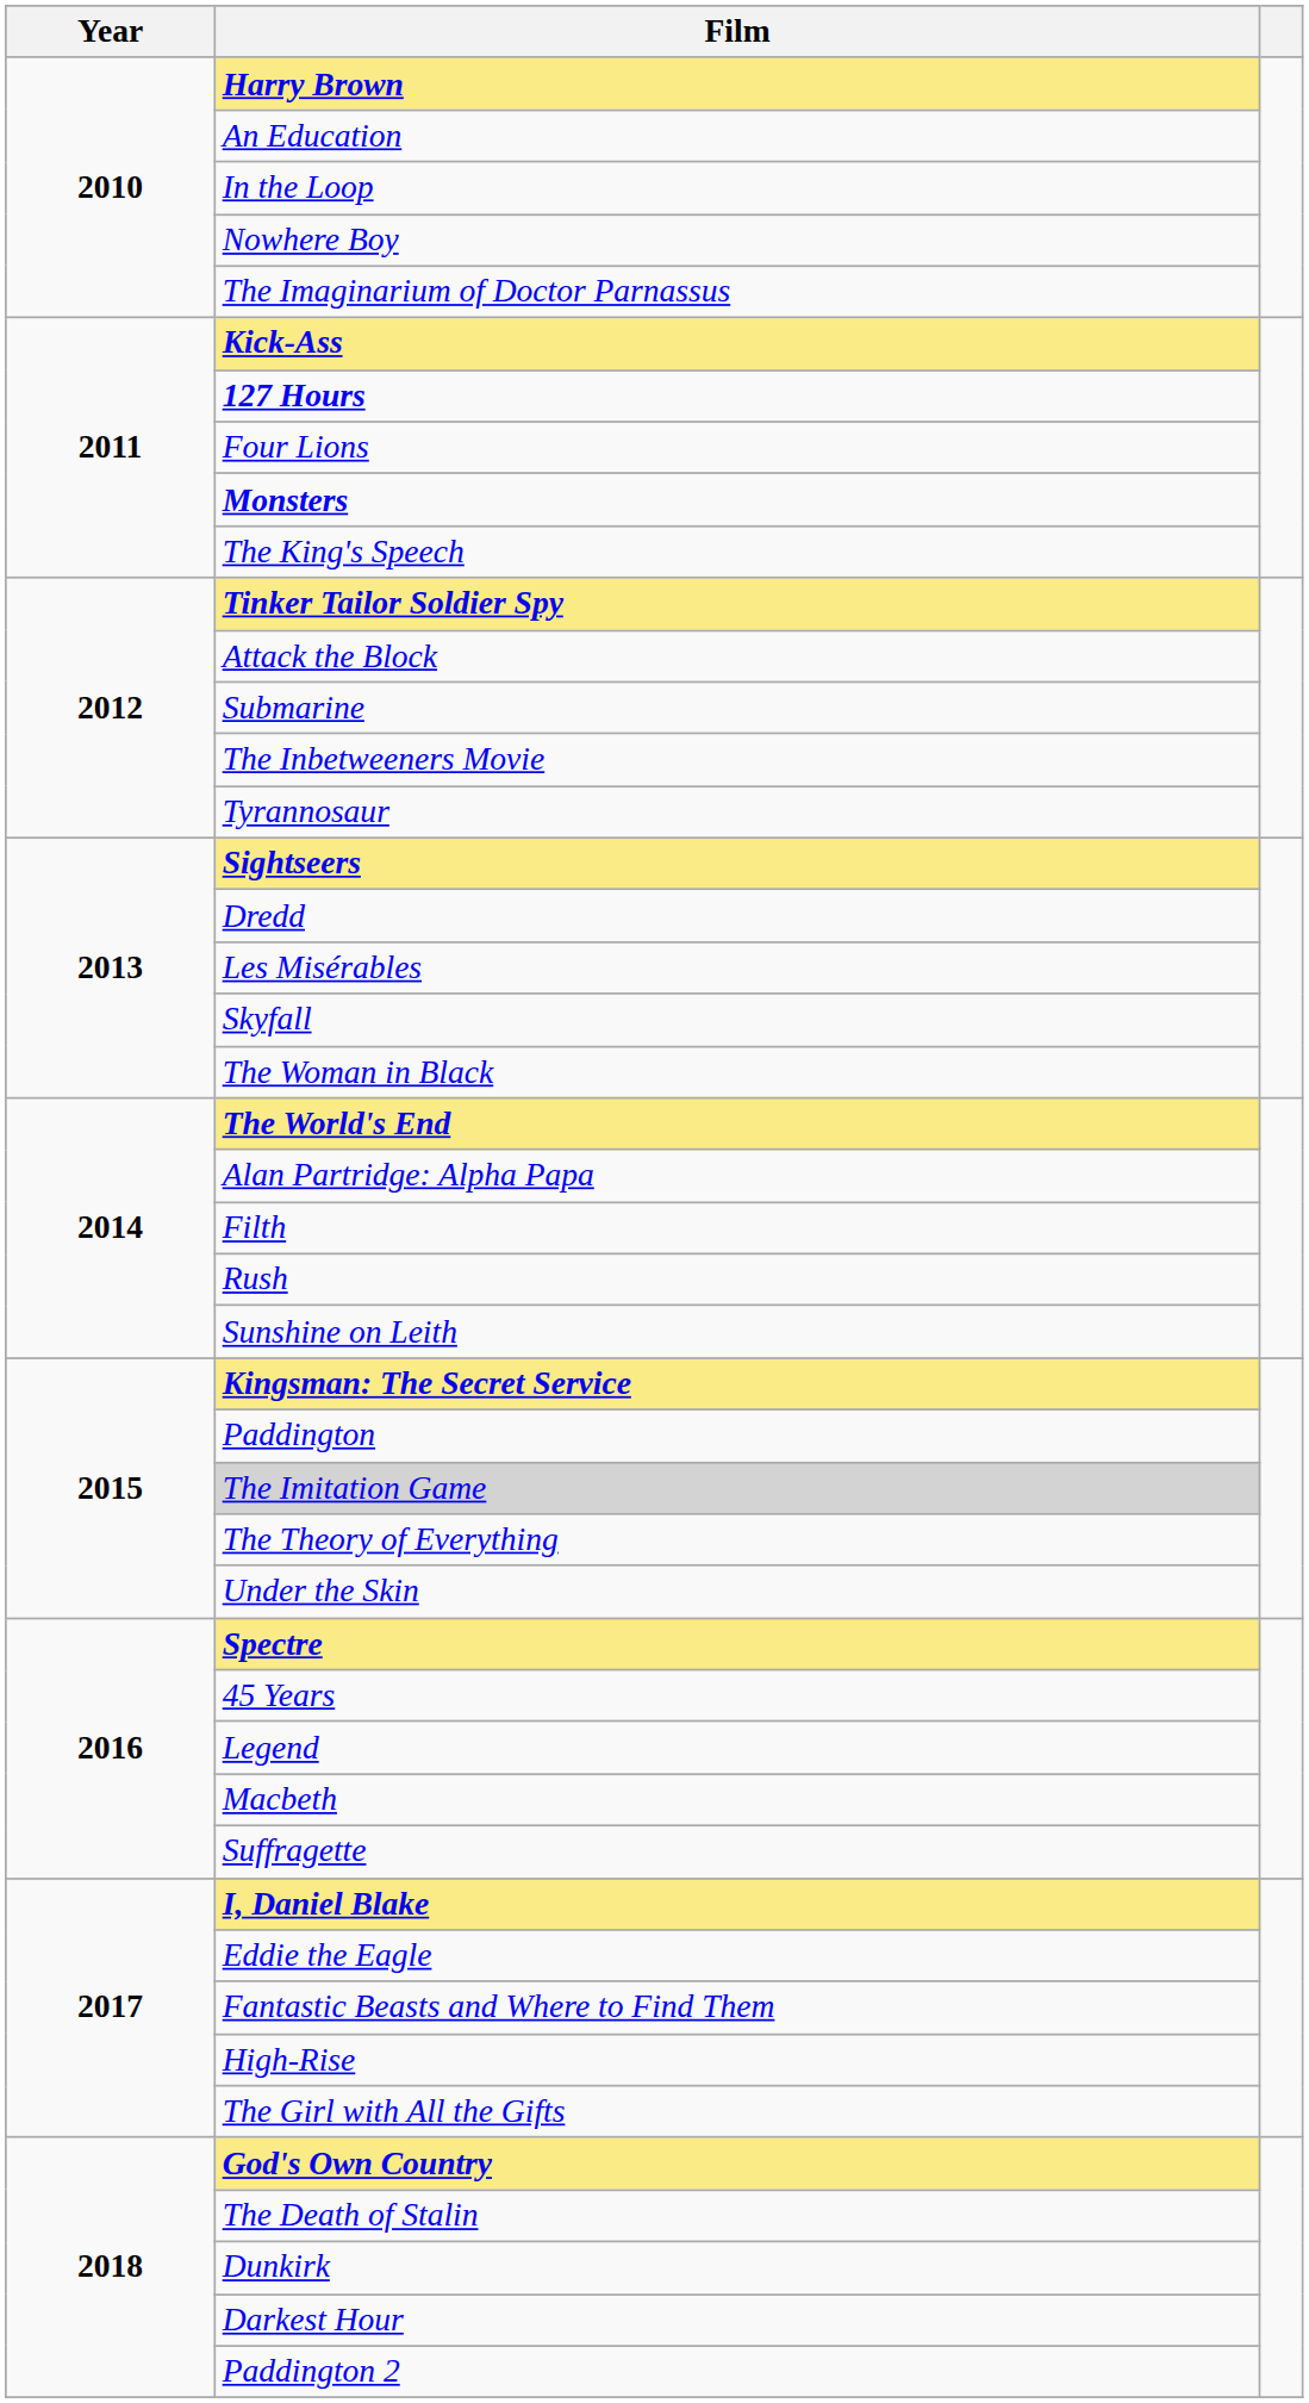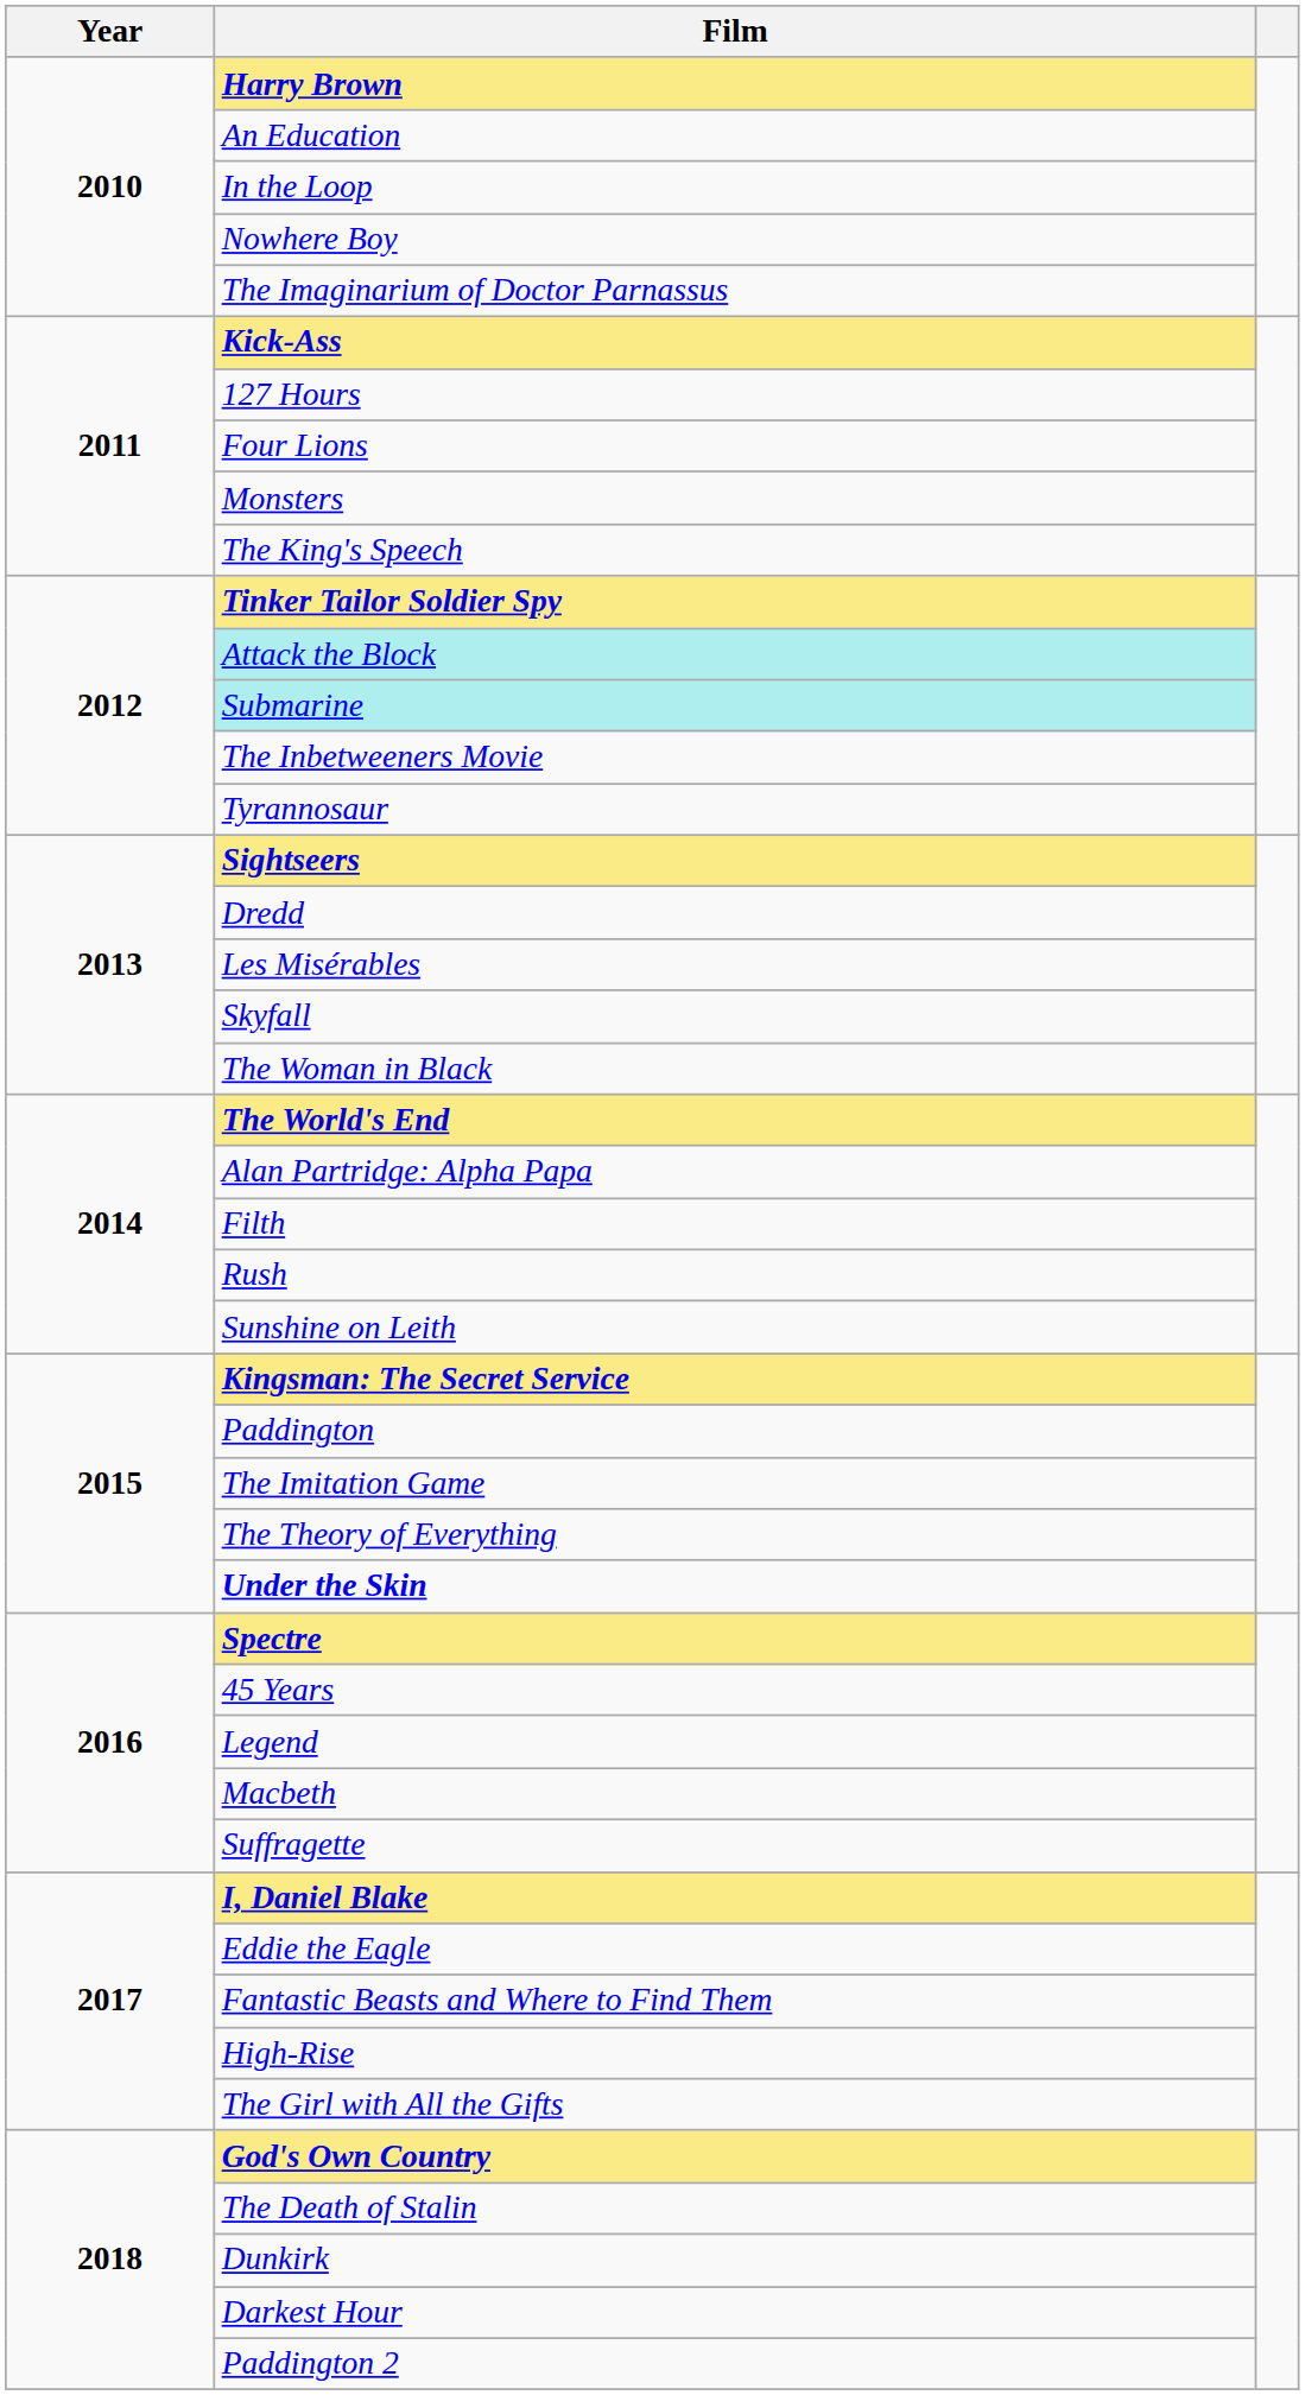127 Hours | Film: bold -> normal
Monsters | Film: bold -> normal
Attack the Block | Film: no background -> paleturquoise background
Submarine | Film: no background -> paleturquoise background
The Imitation Game | Film: lightgrey background -> no background
Under the Skin | Film: normal -> bold
